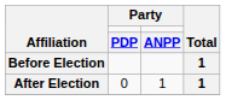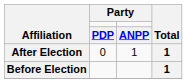rows swapped: Before Election <-> After Election
